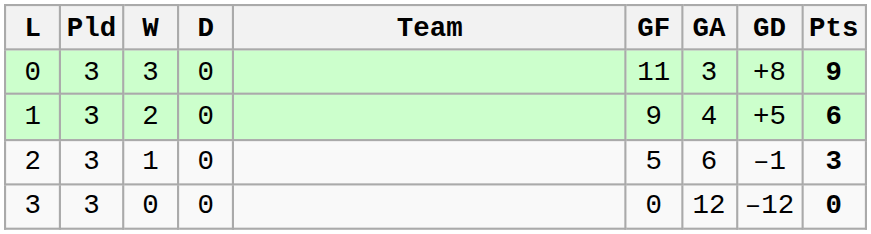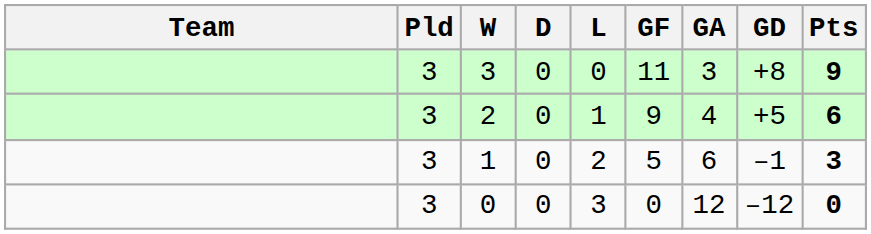columns swapped: Team <-> L
